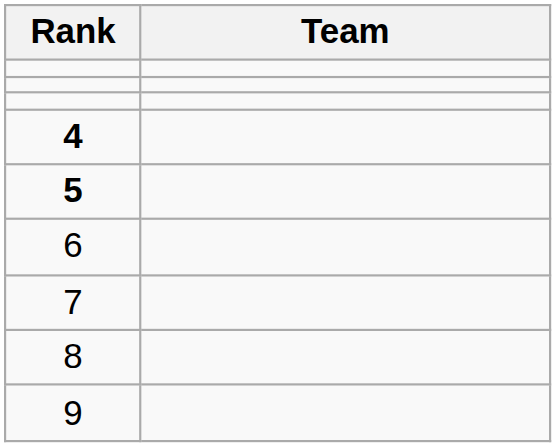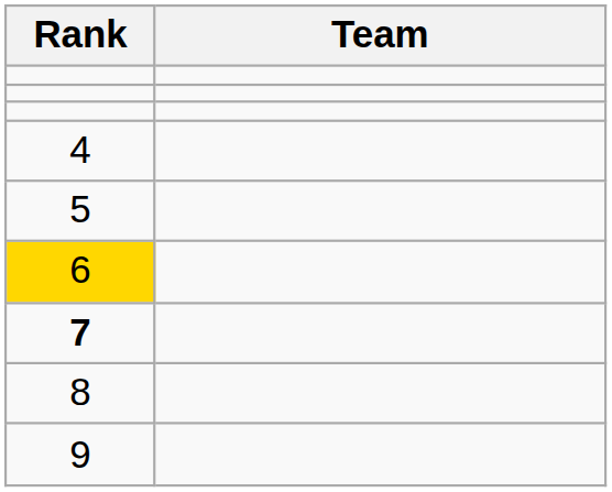row 5 | Rank: bold -> normal
row 6 | Rank: bold -> normal
row 7 | Rank: no background -> gold background
row 8 | Rank: normal -> bold
